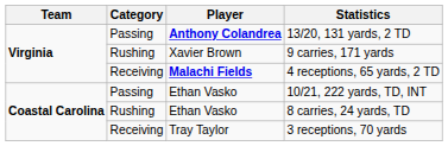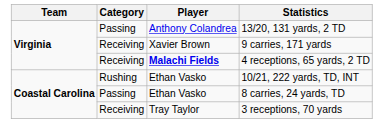13/20, 131 yards, 2 TD | Player: bold -> normal
9 carries, 171 yards | Category: Rushing -> Receiving
10/21, 222 yards, TD, INT | Category: Passing -> Rushing
8 carries, 24 yards, TD | Category: Rushing -> Passing
